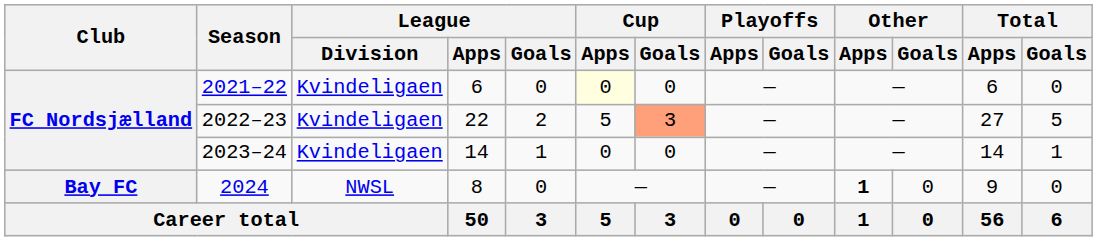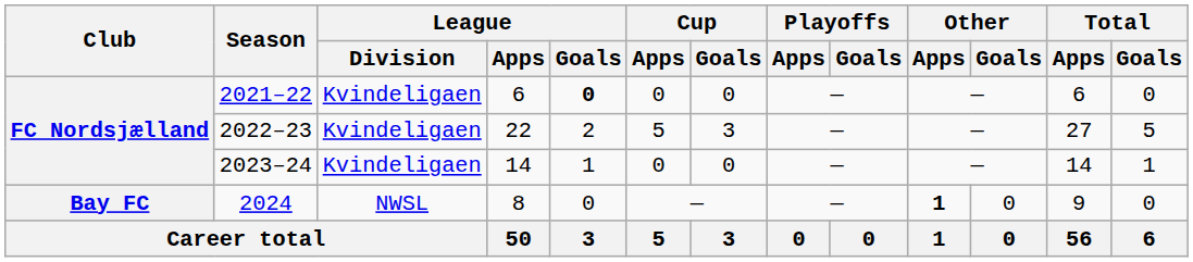2021–22 | League / Goals: normal -> bold
2021–22 | Cup / Apps: lightyellow background -> no background
2022–23 | Cup / Goals: lightsalmon background -> no background
